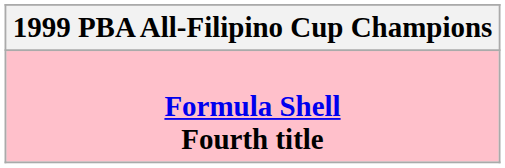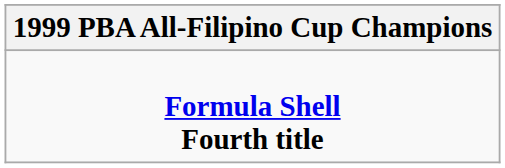row 2 | column 1: pink background -> no background
